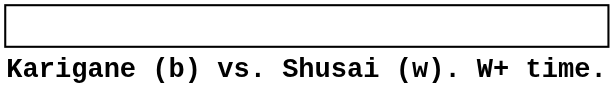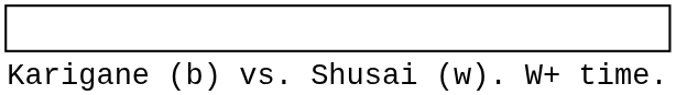row 1 | column 1: bold -> normal
